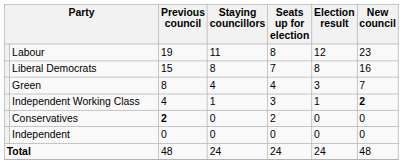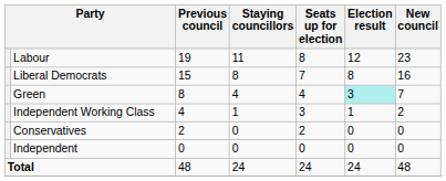Green | Election result: no background -> paleturquoise background
Independent Working Class | New council: bold -> normal
Conservatives | Previous council: bold -> normal
